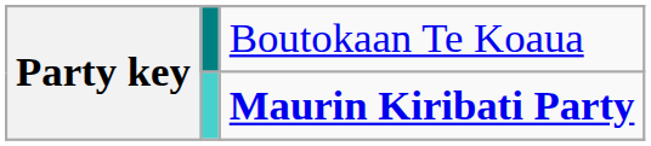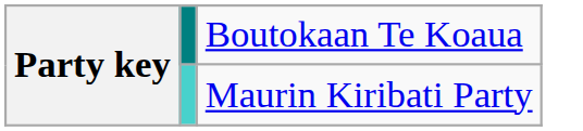Party key / Maurin Kiribati Party | column 3: bold -> normal
